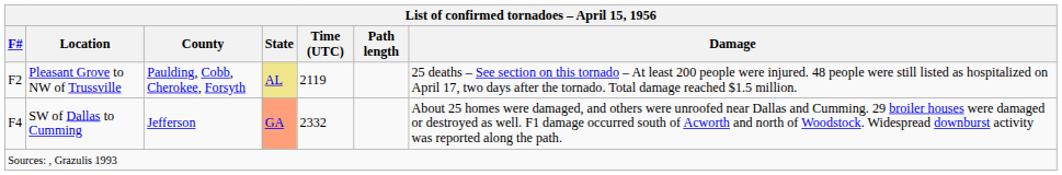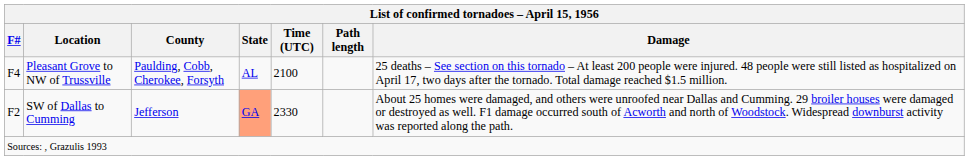Pleasant Grove to NW of Trussville | F#: F2 -> F4
Pleasant Grove to NW of Trussville | State: khaki background -> no background
Pleasant Grove to NW of Trussville | Time (UTC): 2119 -> 2100
SW of Dallas to Cumming | F#: F4 -> F2
SW of Dallas to Cumming | Time (UTC): 2332 -> 2330
